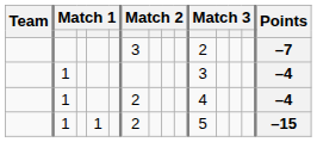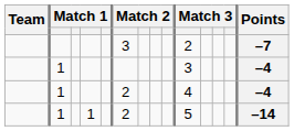row 6 | Points: –15 -> –14
